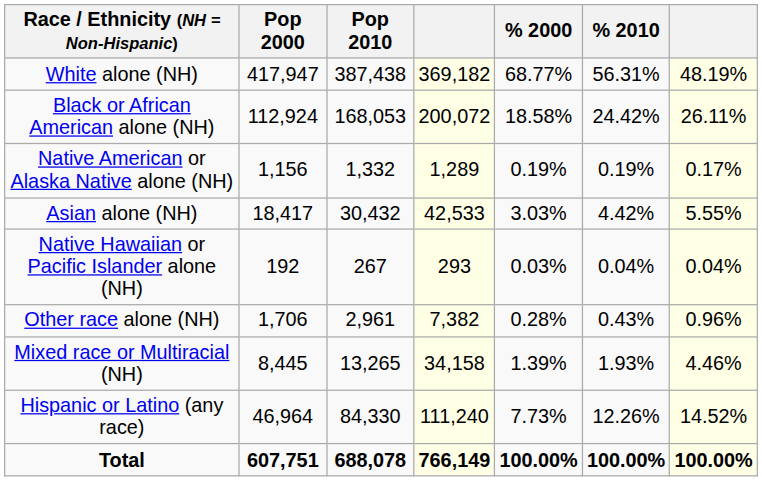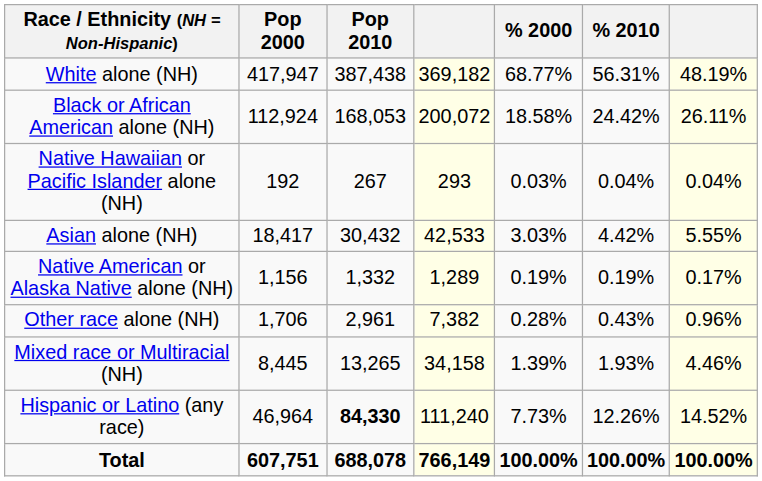rows swapped: Native American or Alaska Native alone (NH) <-> Native Hawaiian or Pacific Islander alone (NH)
Hispanic or Latino (any race) | Pop 2010: normal -> bold
